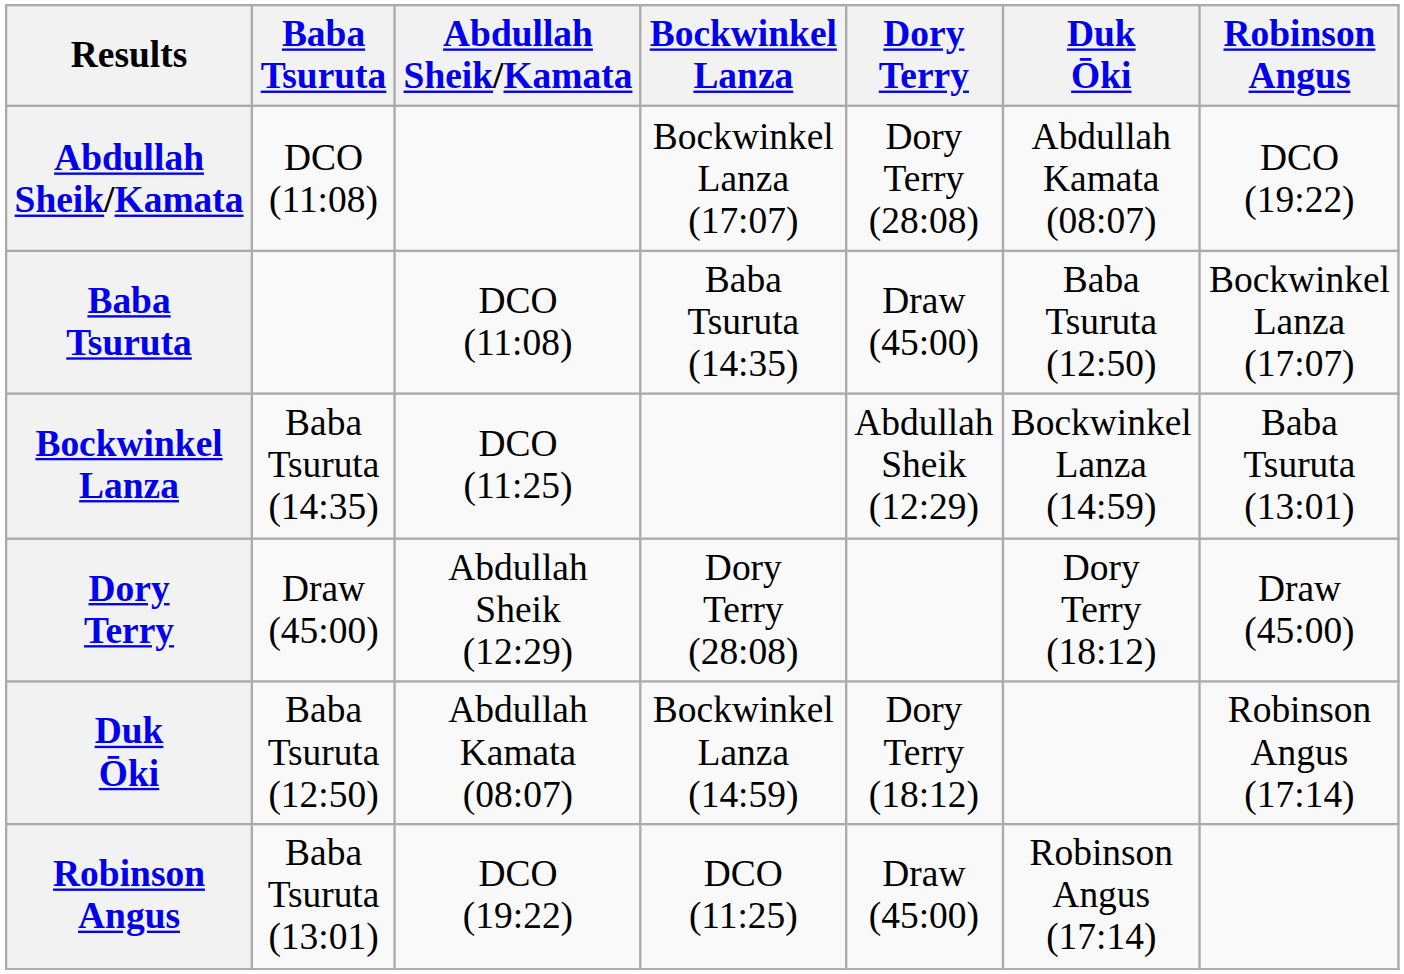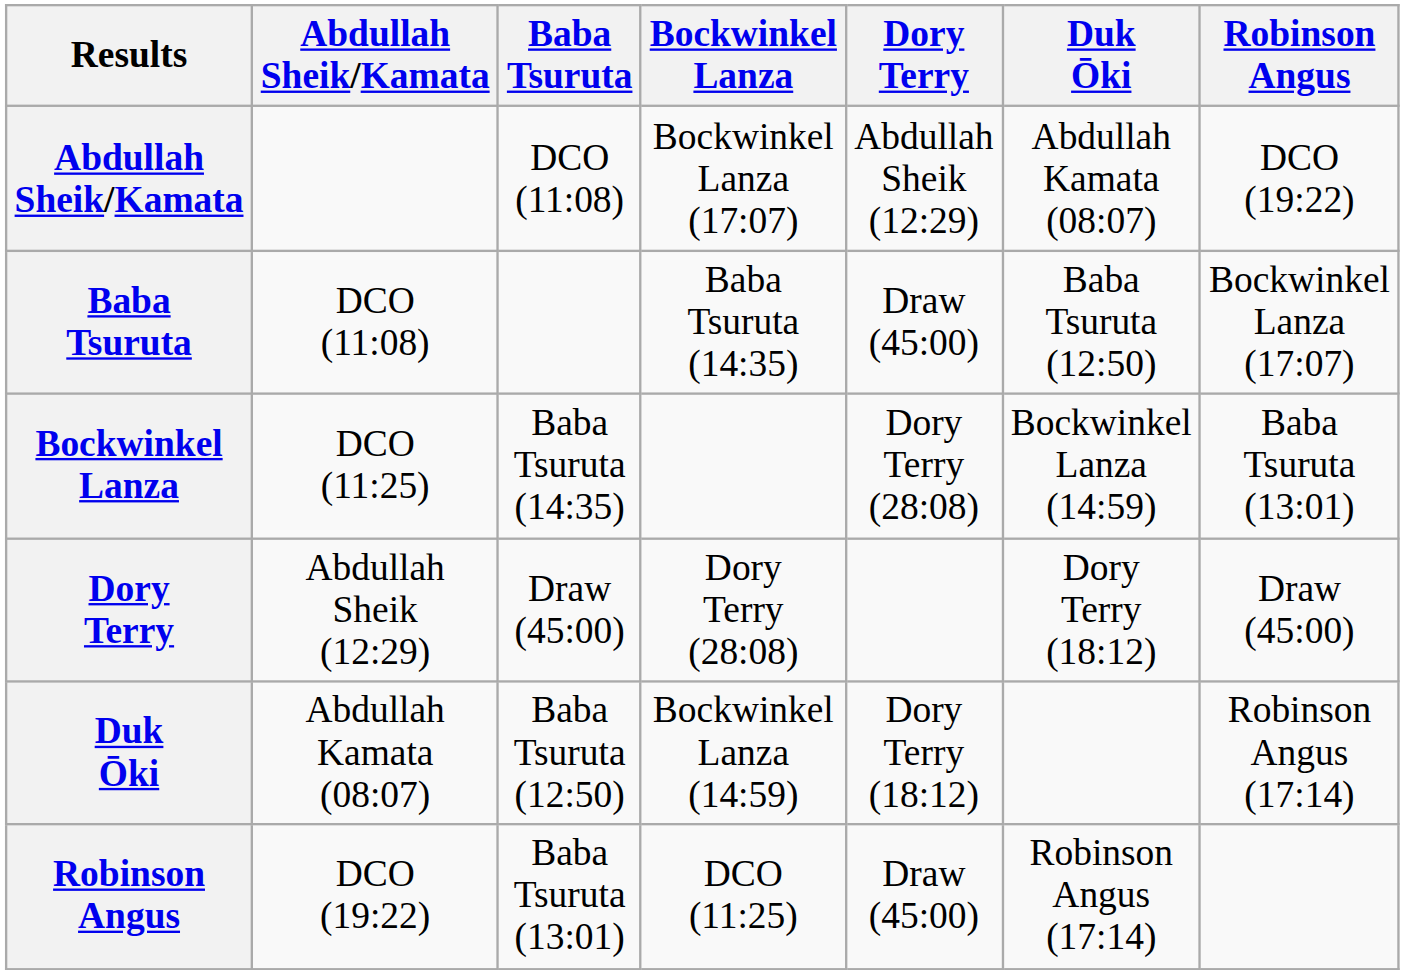columns swapped: Abdullah Sheik/Kamata <-> Baba Tsuruta
row 2 | Dory Terry: Dory Terry (28:08) -> Abdullah Sheik (12:29)
row 4 | Dory Terry: Abdullah Sheik (12:29) -> Dory Terry (28:08)
